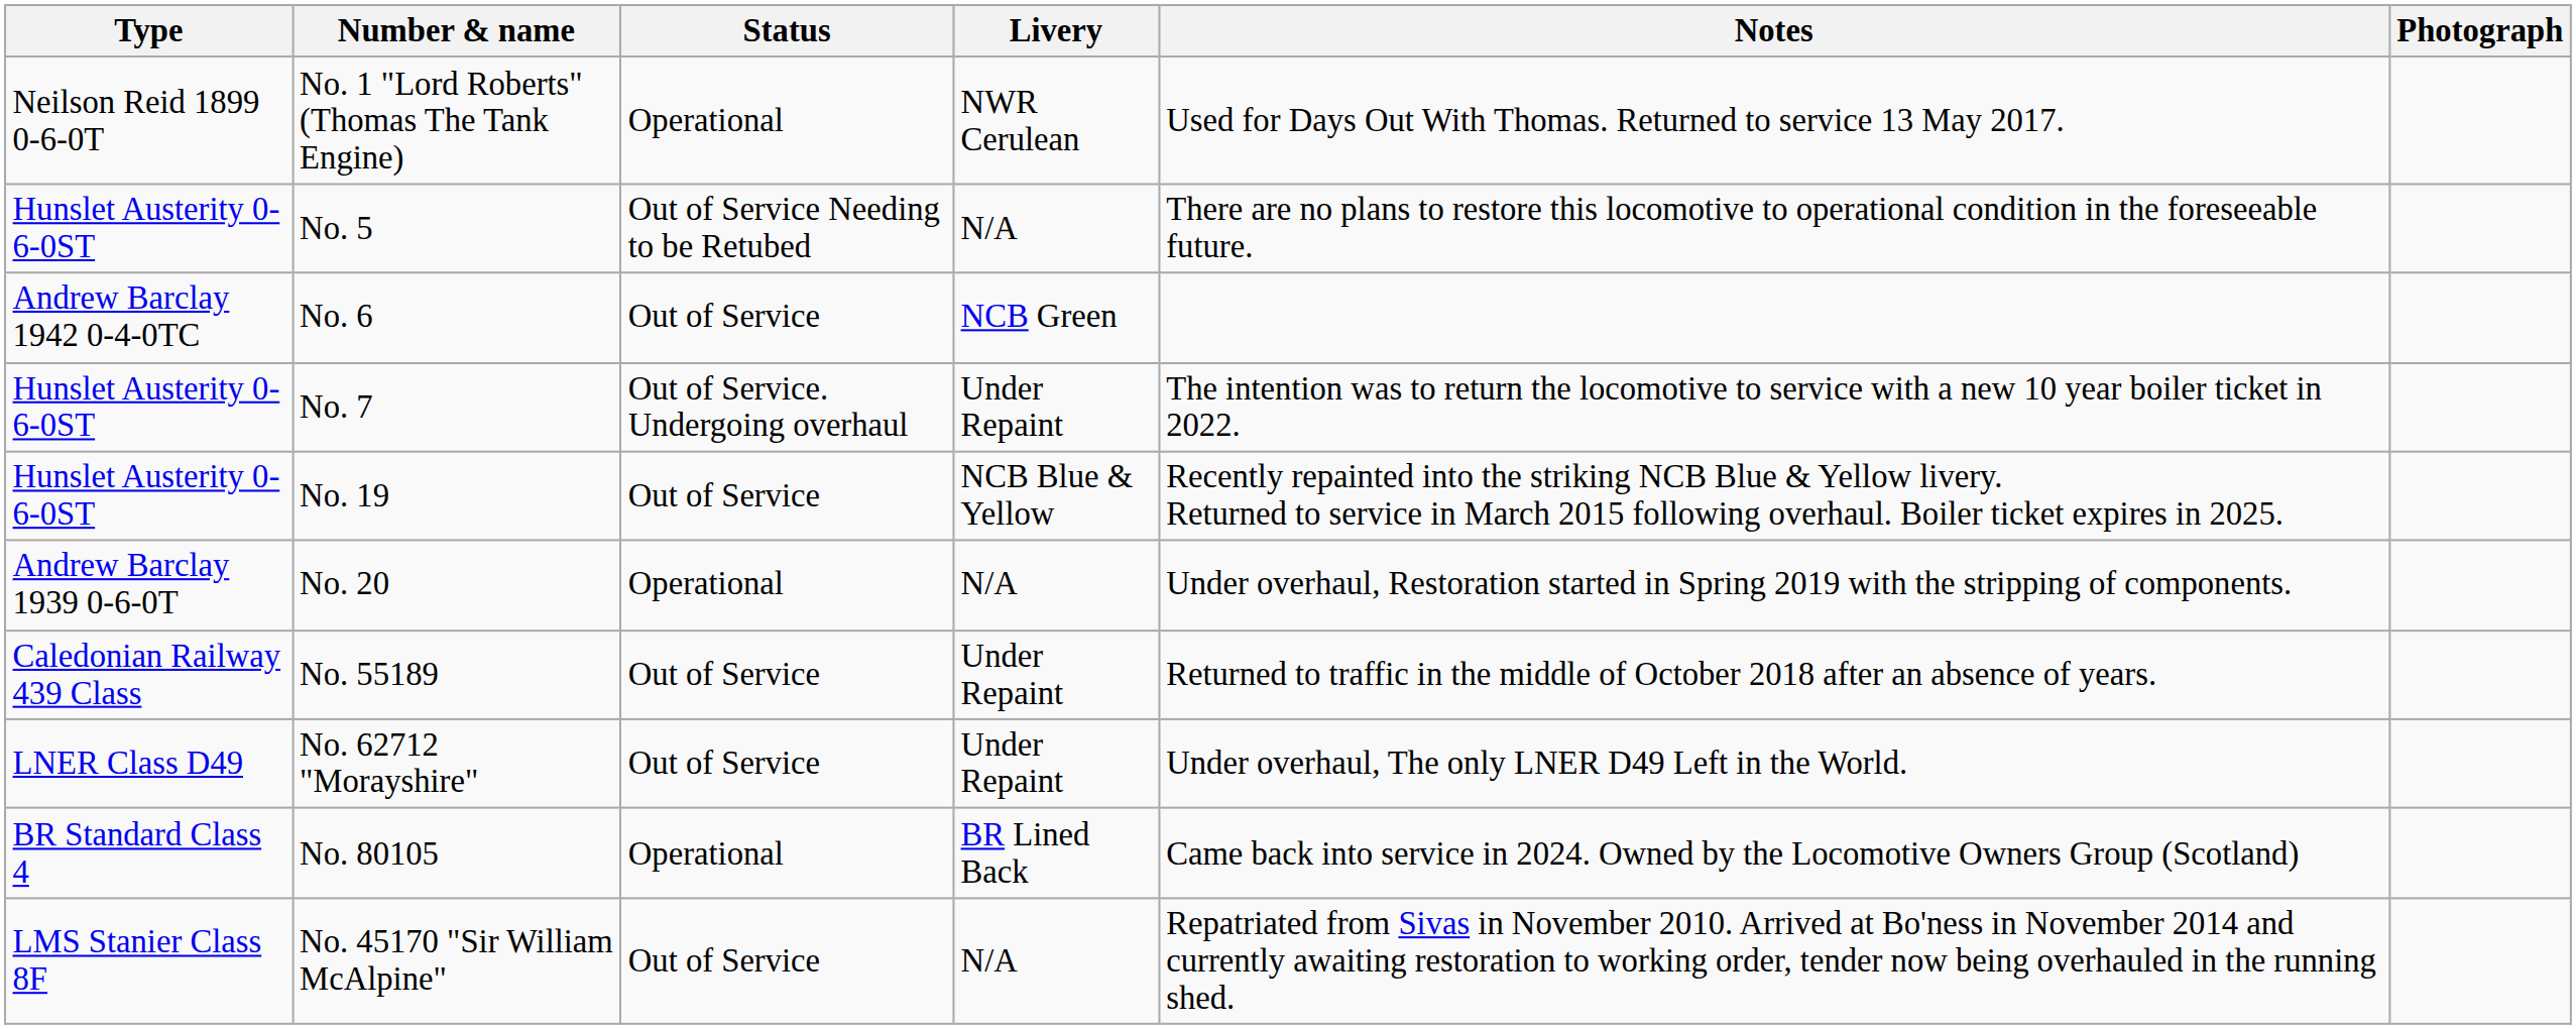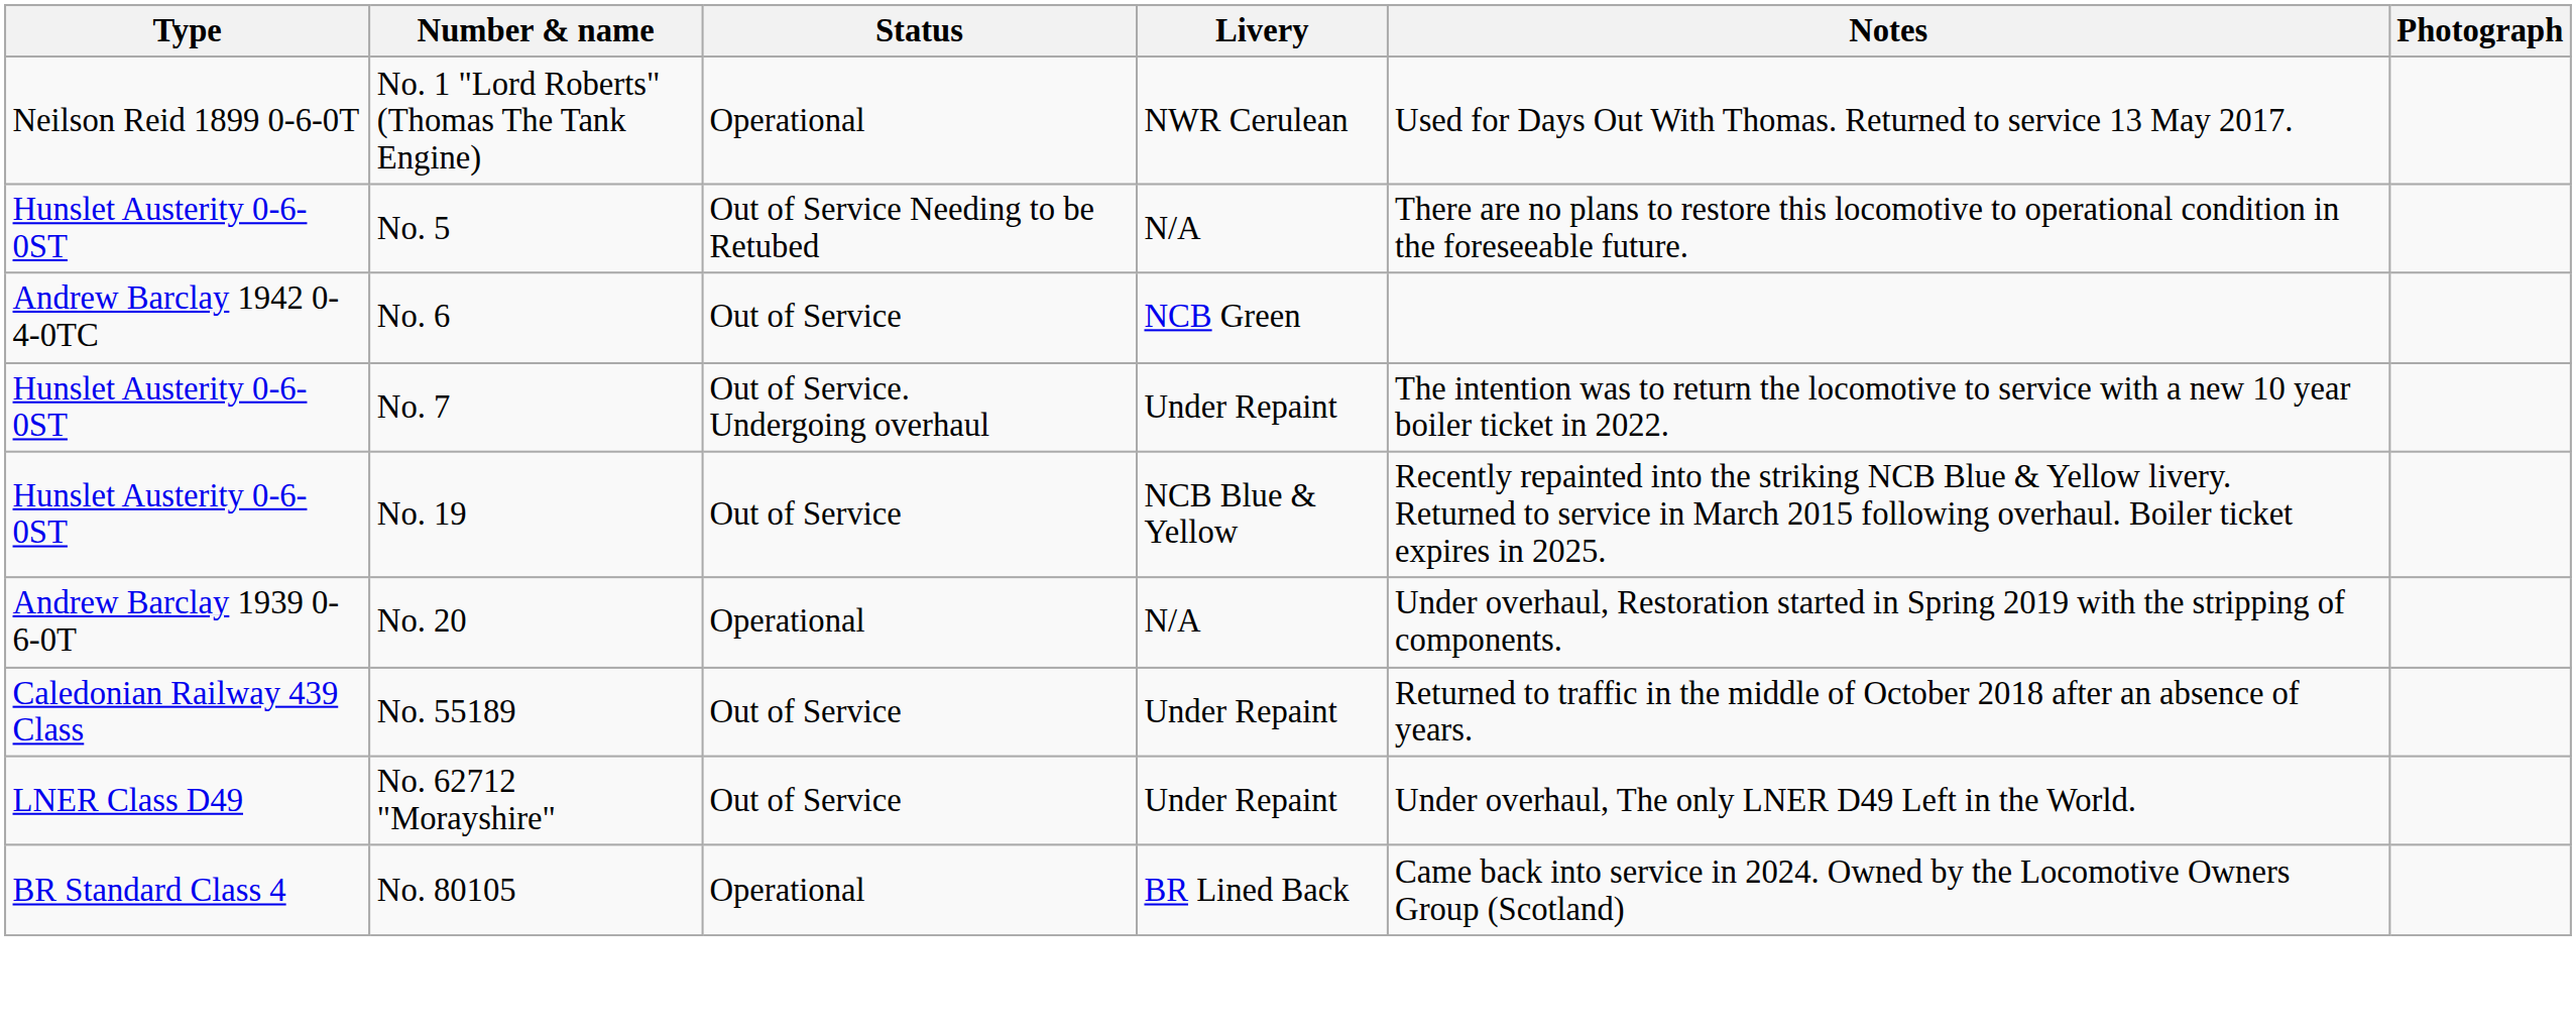- row: LMS Stanier Class 8F | No. 45170 "Sir William McAlpine" | Out of Service | N/A | Repatriated from Sivas in November 2010. Arrived at Bo'ness in November 2014 and currently awaiting restoration to working order, tender now being overhauled in the running shed.
